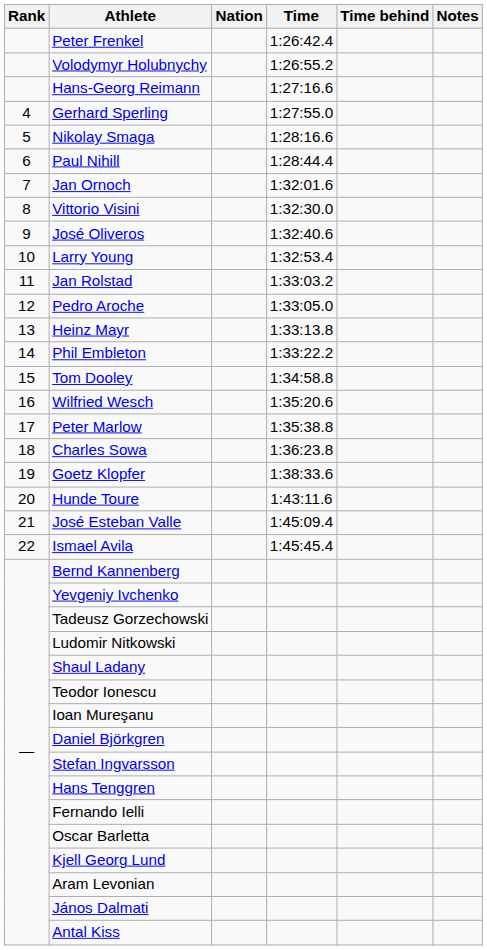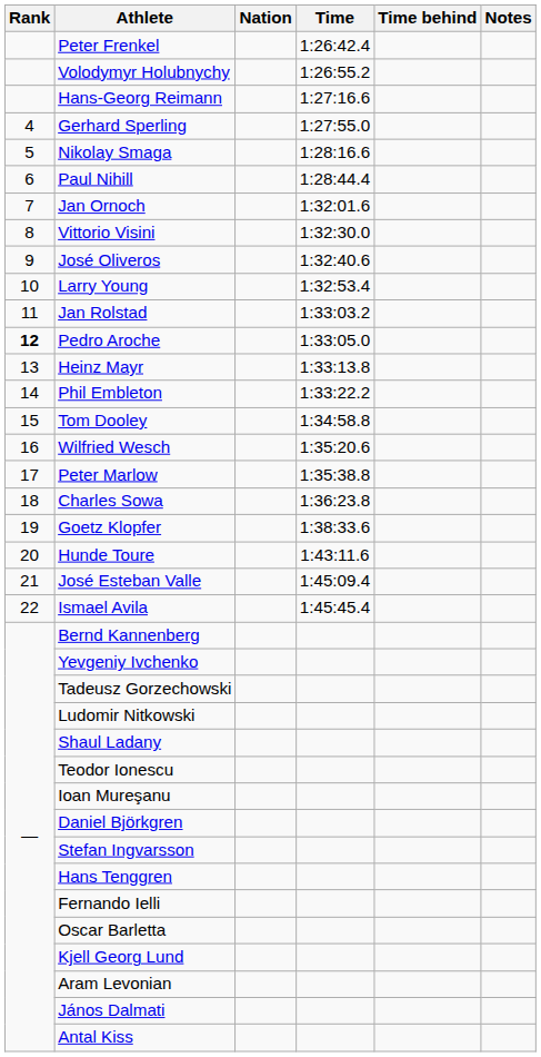Pedro Aroche | Rank: normal -> bold
